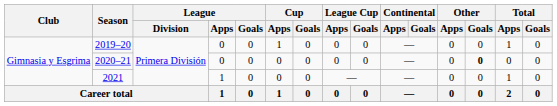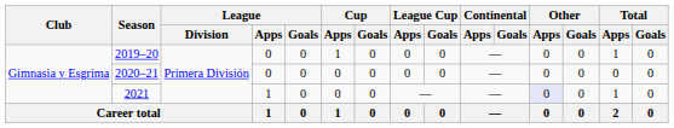2020–21 | Other / Goals: bold -> normal
2021 | Other / Apps: no background -> lavender background
